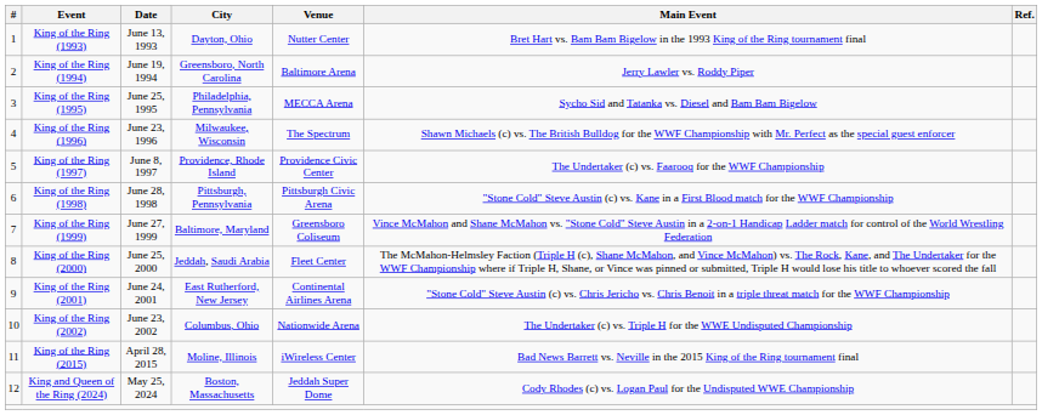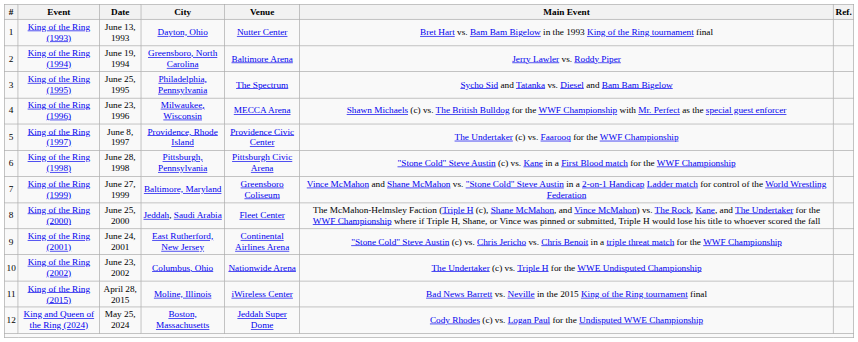King of the Ring (1995) | Venue: MECCA Arena -> The Spectrum
King of the Ring (1996) | Venue: The Spectrum -> MECCA Arena
